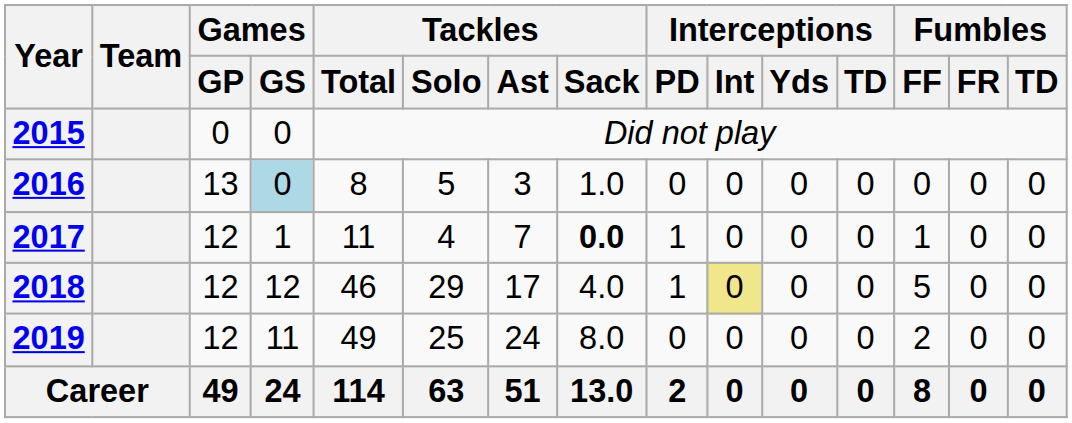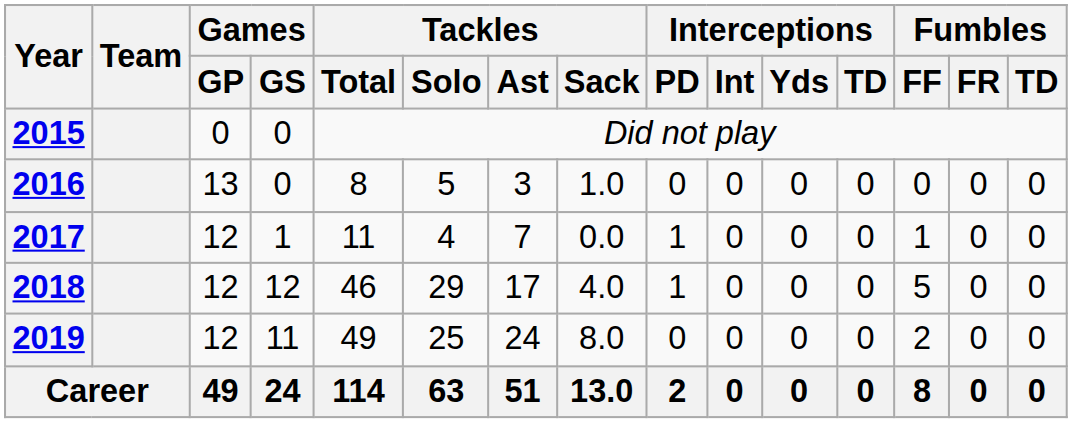2016 | Games / GS: lightblue background -> no background
2017 | Tackles / Sack: bold -> normal
2018 | Interceptions / Int: khaki background -> no background
